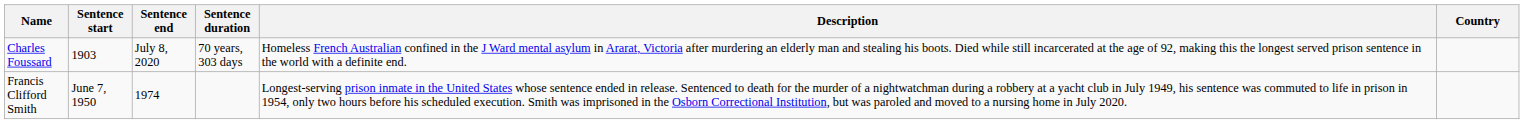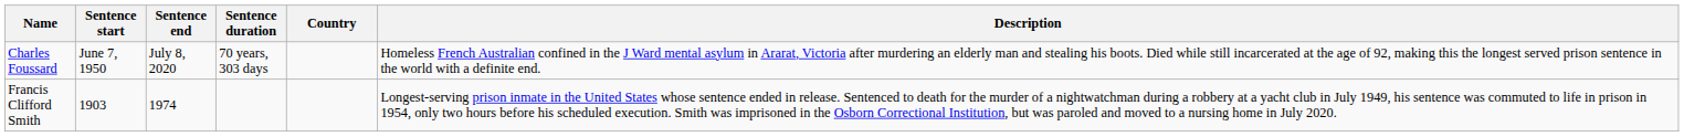columns swapped: Country <-> Description
Charles Foussard | Sentence start: 1903 -> June 7, 1950
Francis Clifford Smith | Sentence start: June 7, 1950 -> 1903
